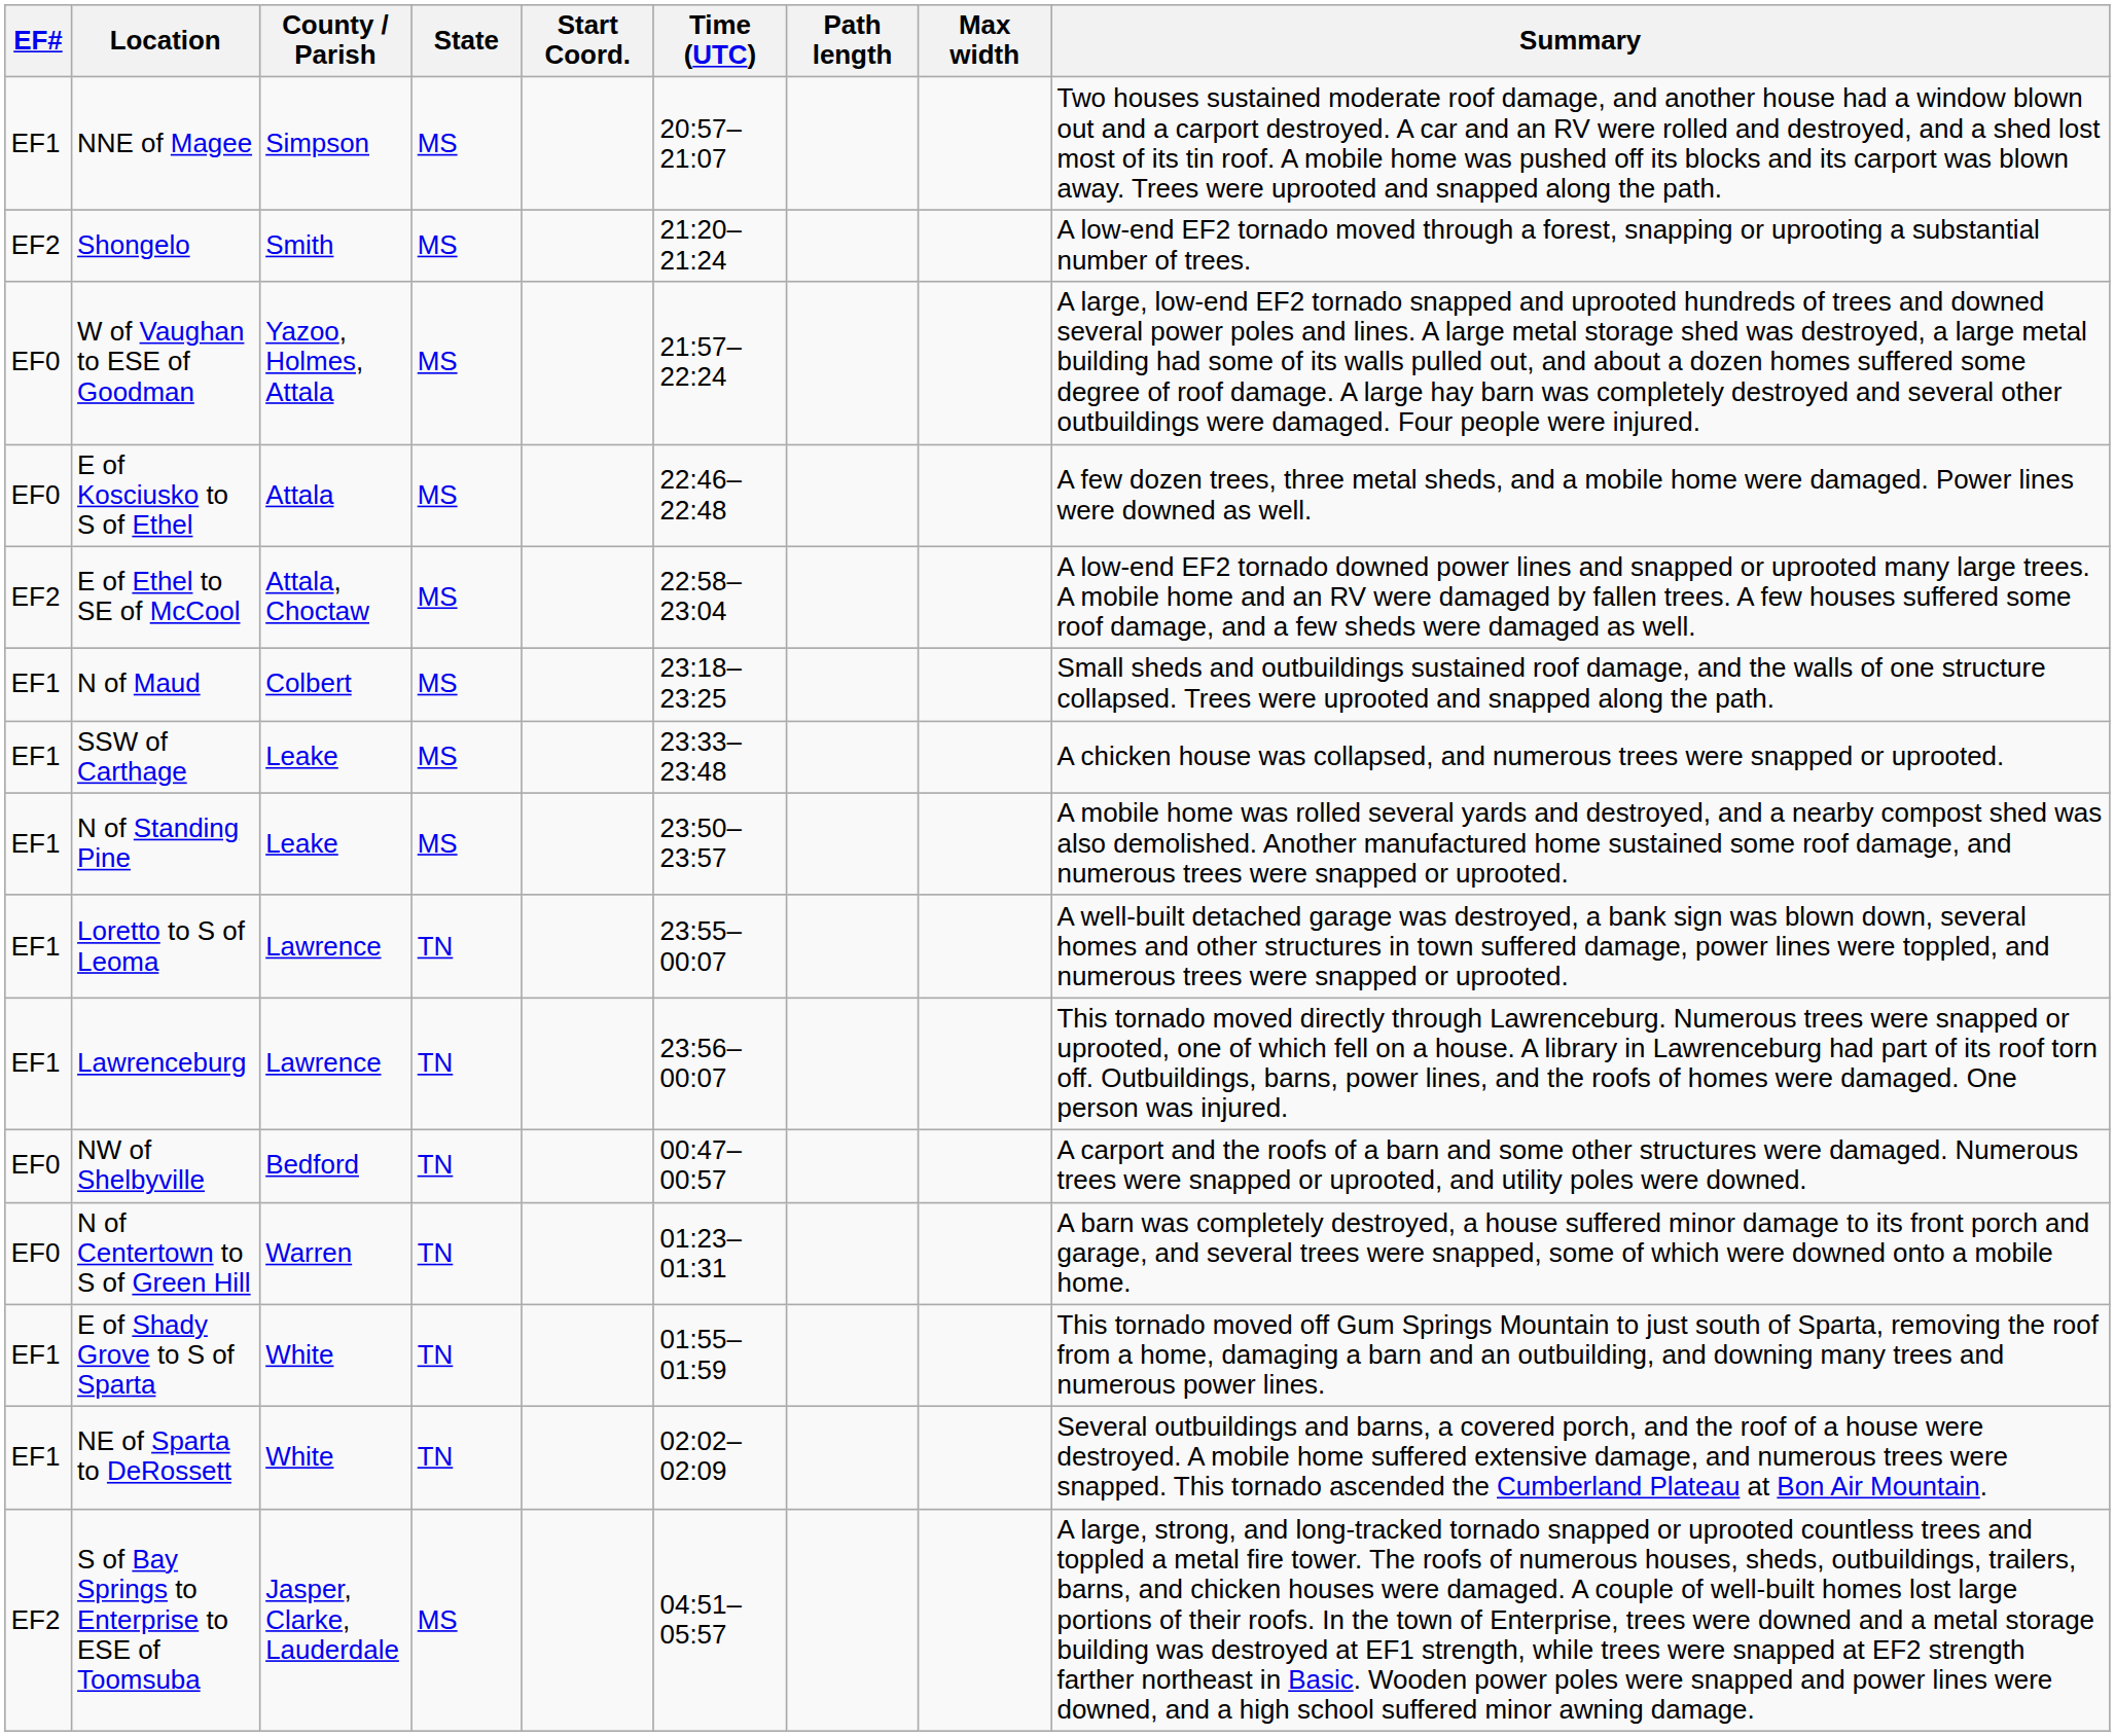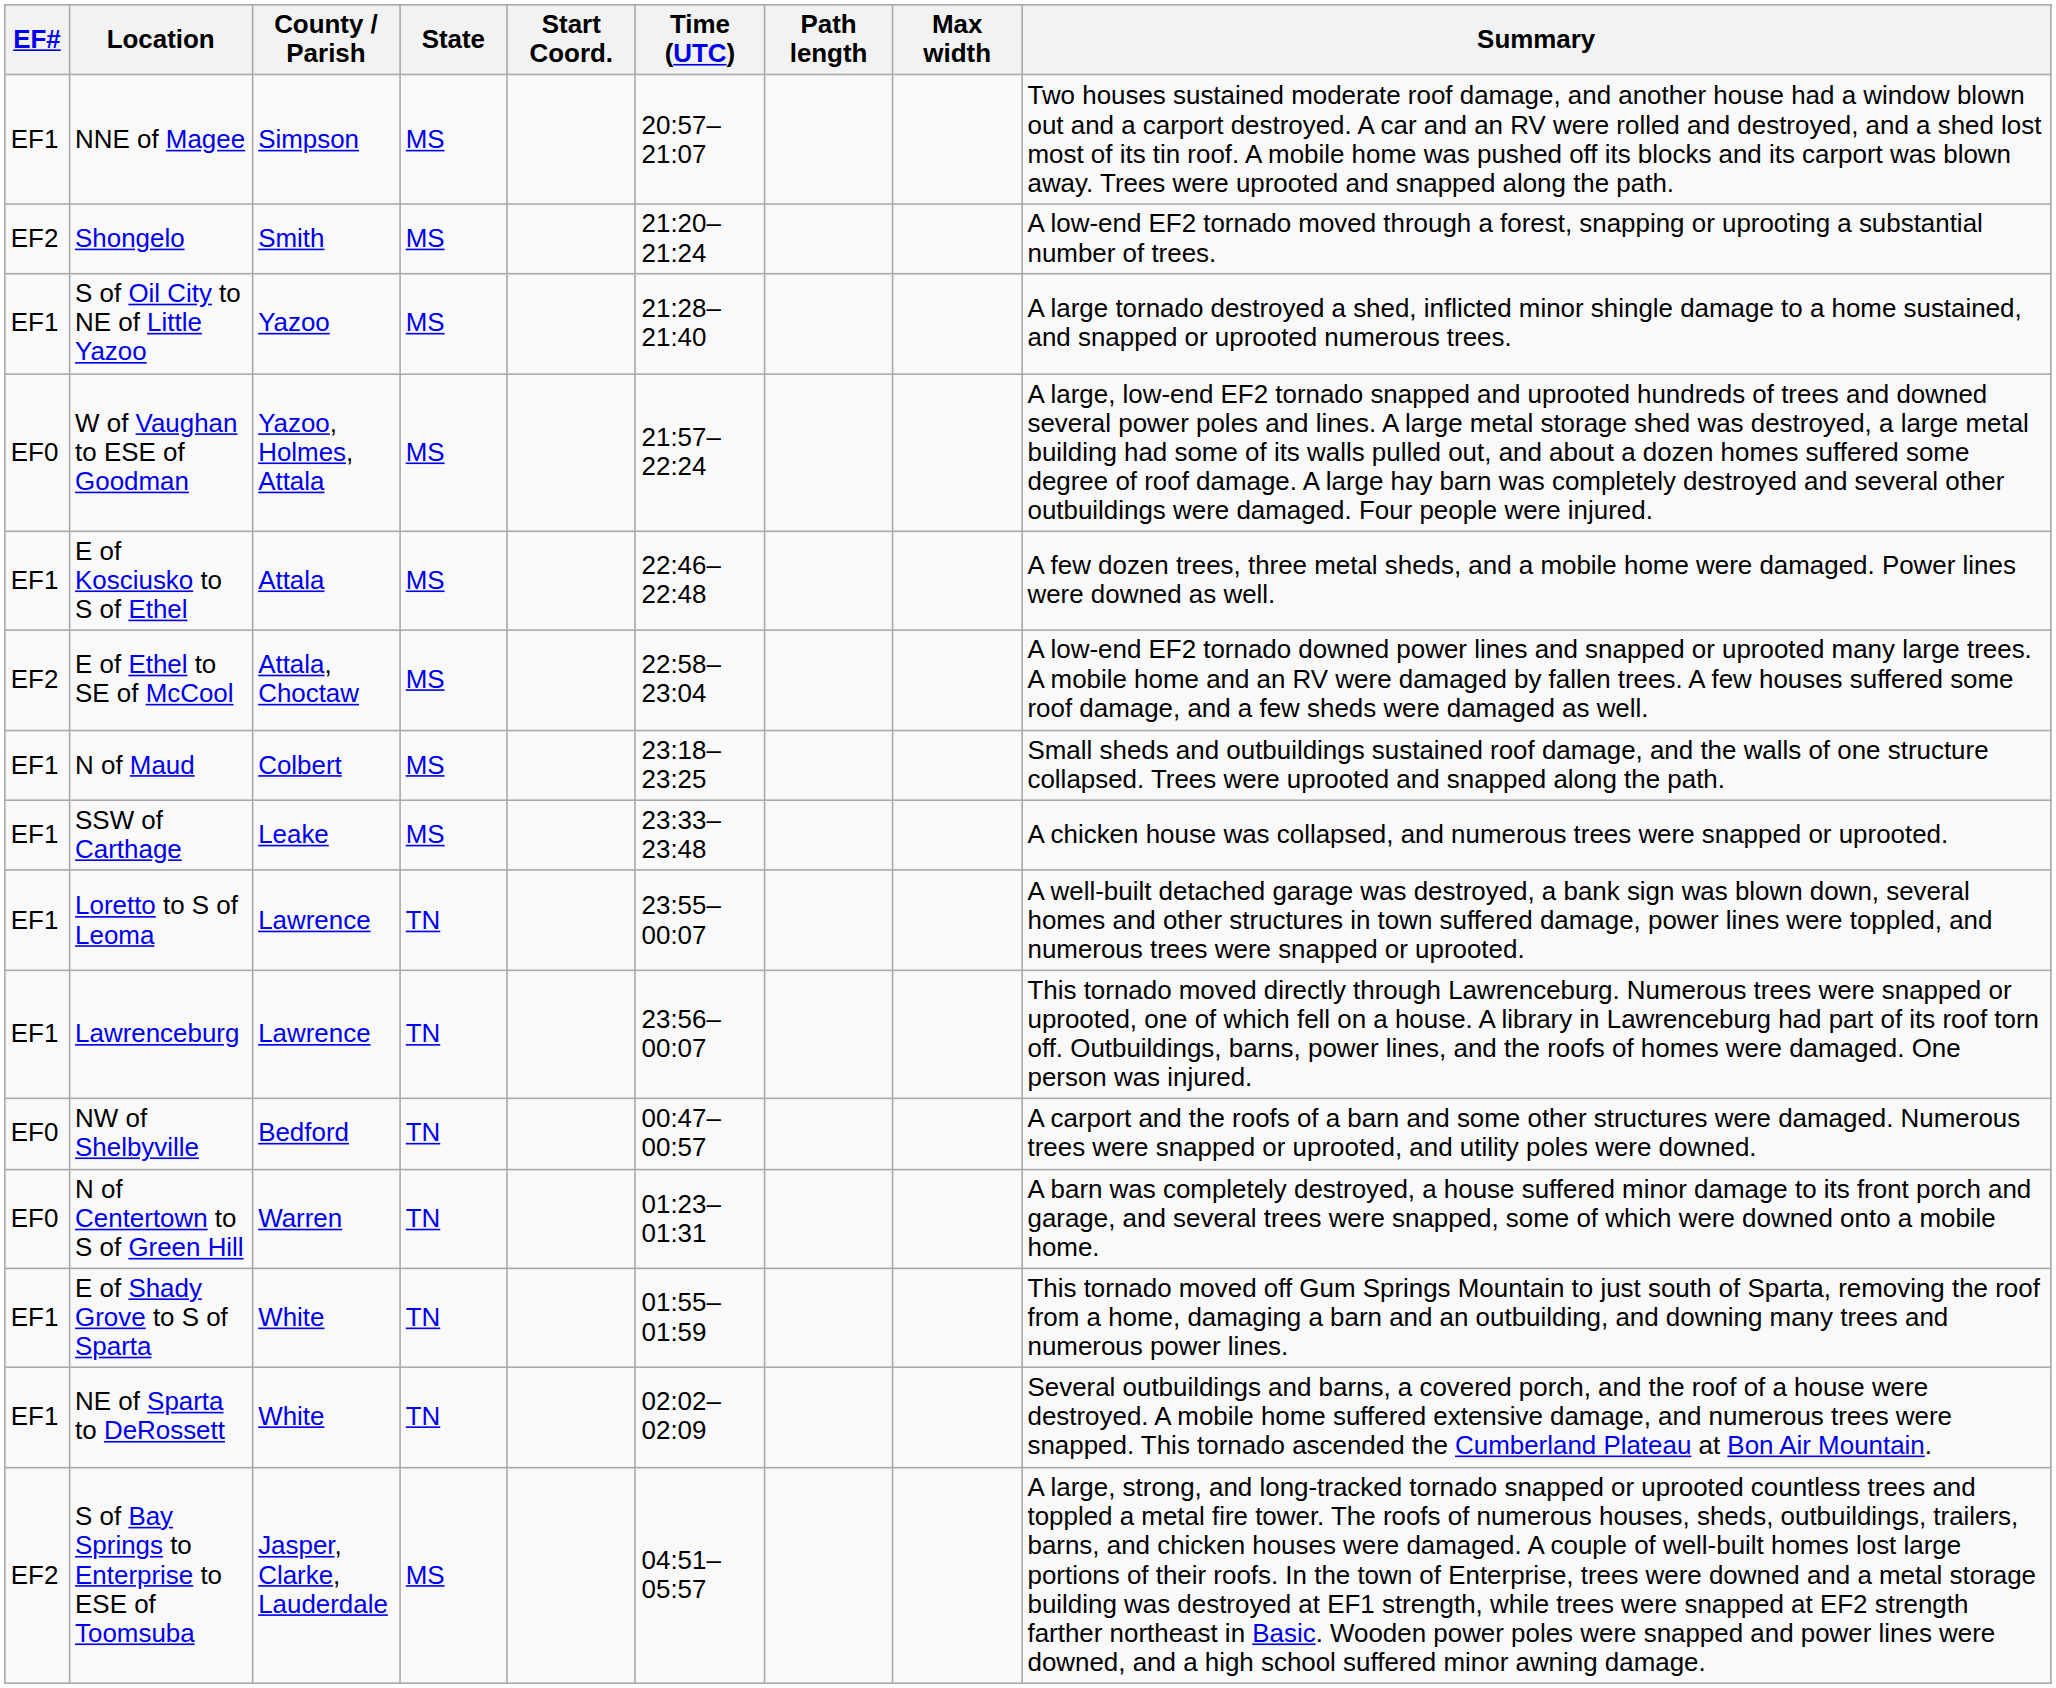+ row: EF1 | S of Oil City to NE of Little Yazoo | Yazoo | MS | 21:28–21:40 | A large tornado destroyed a shed, inflicted minor shingle damage to a home sustained, and snapped or uprooted numerous trees.
E of Kosciusko to S of Ethel | EF#: EF0 -> EF1
- row: EF1 | N of Standing Pine | Leake | MS | 23:50–23:57 | A mobile home was rolled several yards and destroyed, and a nearby compost shed was also demolished. Another manufactured home sustained some roof damage, and numerous trees were snapped or uprooted.
